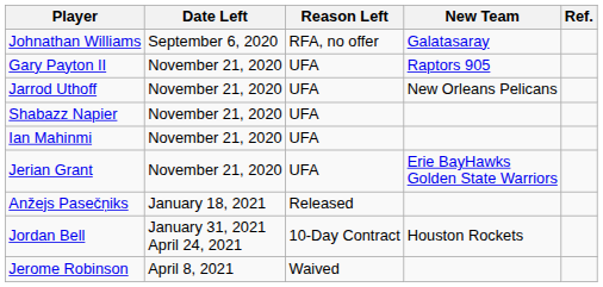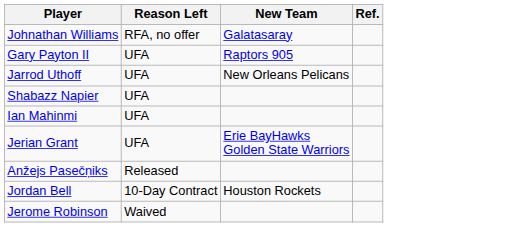- column: Date Left | September 6, 2020 | November 21, 2020 | November 21, 2020 | November 21, 2020 | November 21, 2020 | November 21, 2020 | January 18, 2021 | January 31, 2021 April 24, 2021 | April 8, 2021
